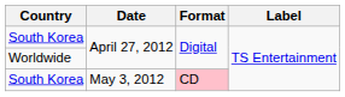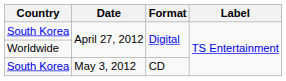South Korea / May 3, 2012 | Format: pink background -> no background
